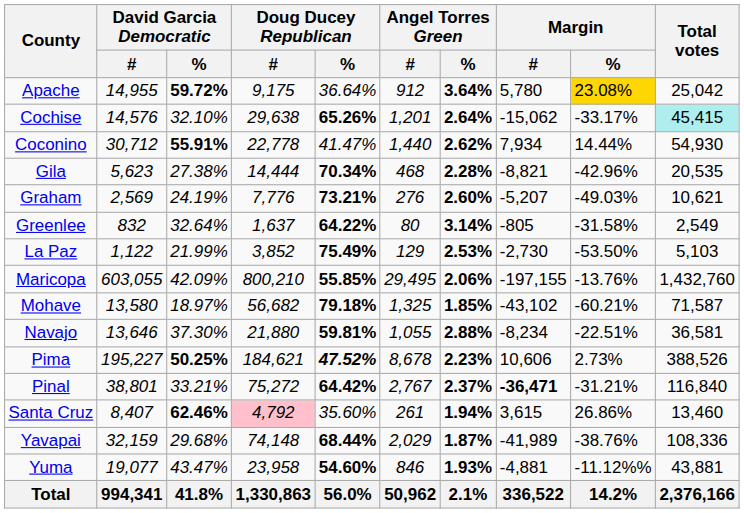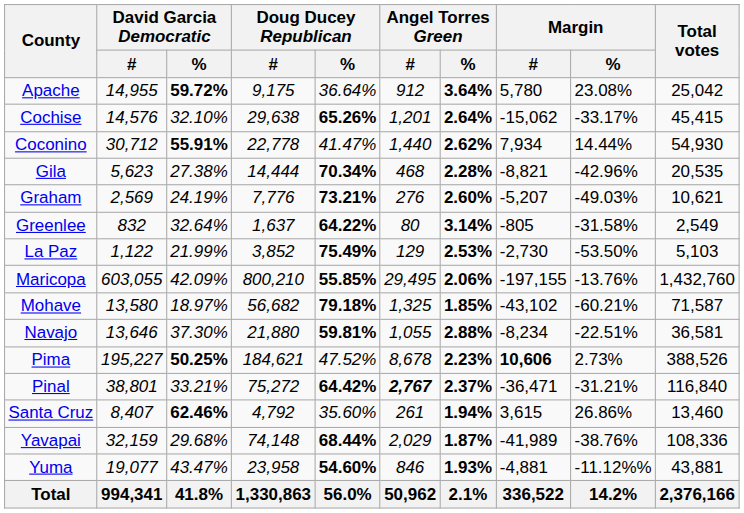Apache | Margin / %: gold background -> no background
Cochise | Total votes: paleturquoise background -> no background
Pima | Doug Ducey Republican / %: bold -> normal
Pima | Margin / #: normal -> bold
Pinal | Angel Torres Green / #: normal -> bold
Pinal | Margin / #: bold -> normal
Santa Cruz | Doug Ducey Republican / #: pink background -> no background
